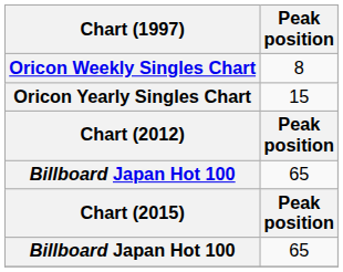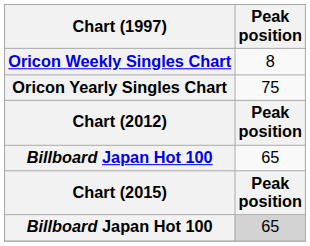row 3 | Peak position: 15 -> 75
row 7 | Peak position: no background -> lightgrey background
